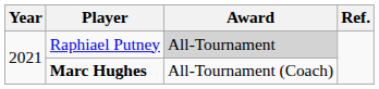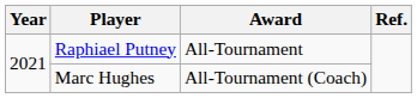row 2 | Award: lightgrey background -> no background
row 3 | Player: bold -> normal
